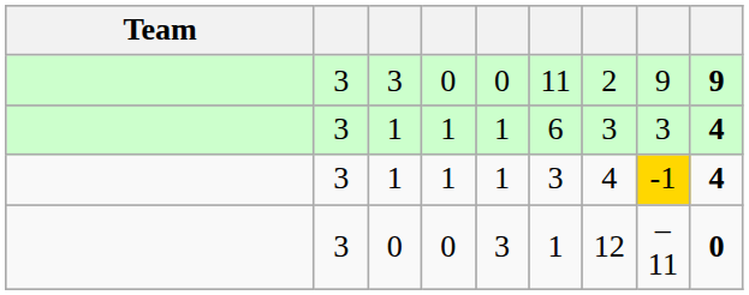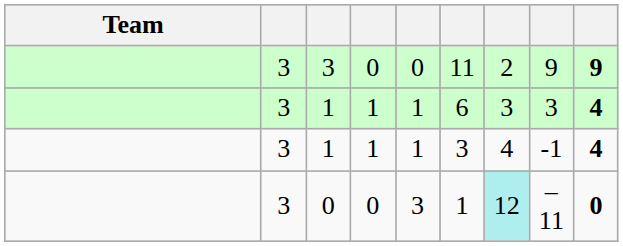row 4 | column 8: gold background -> no background
row 5 | column 7: no background -> paleturquoise background
